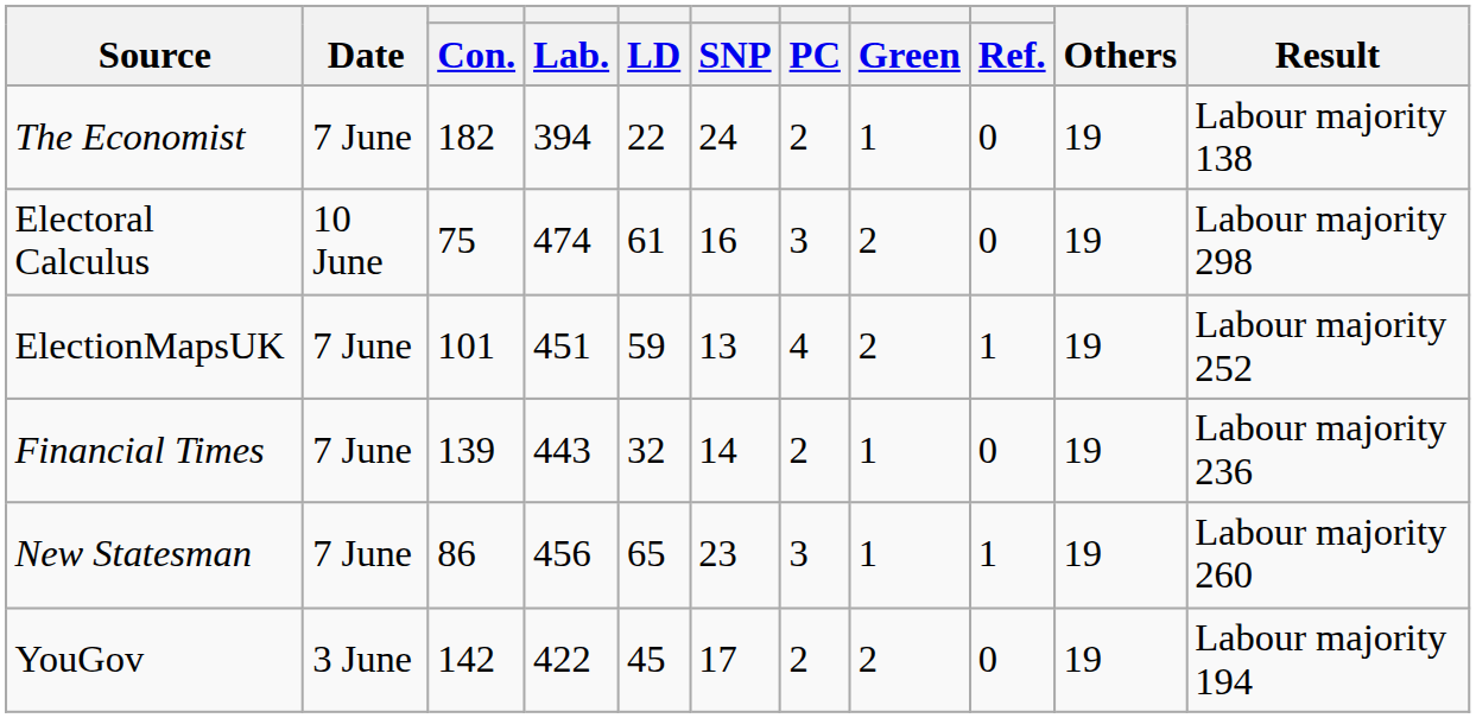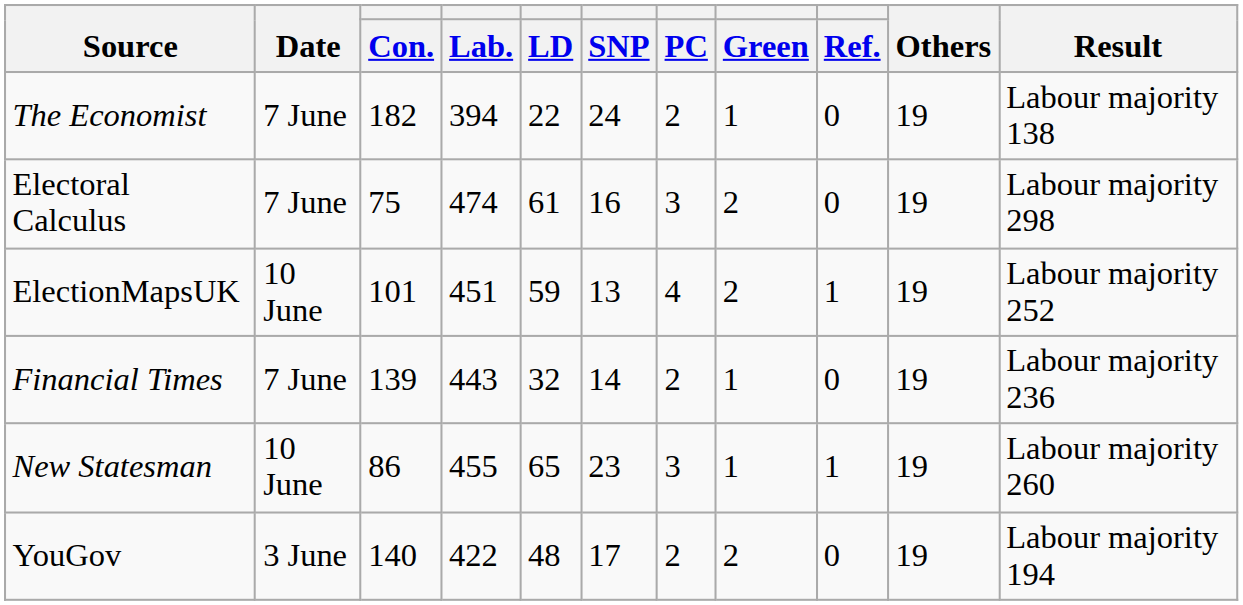Electoral Calculus | Date: 10 June -> 7 June
ElectionMapsUK | Date: 7 June -> 10 June
New Statesman | Date: 7 June -> 10 June
New Statesman | Lab.: 456 -> 455
YouGov | Con.: 142 -> 140
YouGov | LD: 45 -> 48
